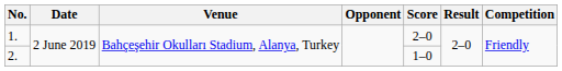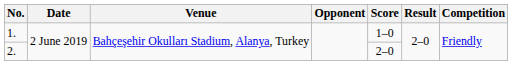1. | Score: 2–0 -> 1–0
2. | Score: 1–0 -> 2–0
